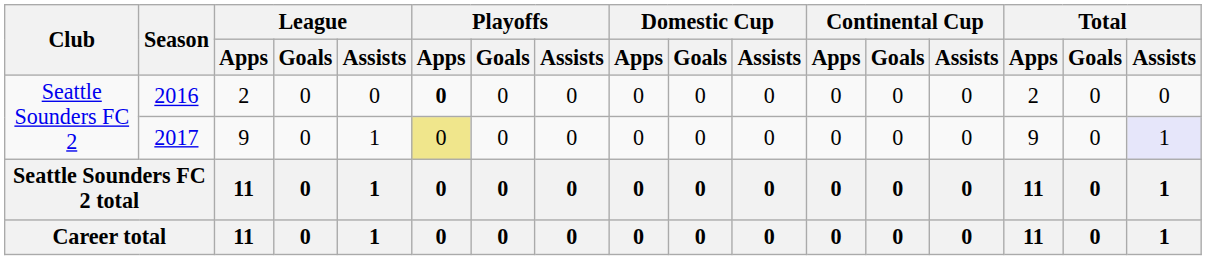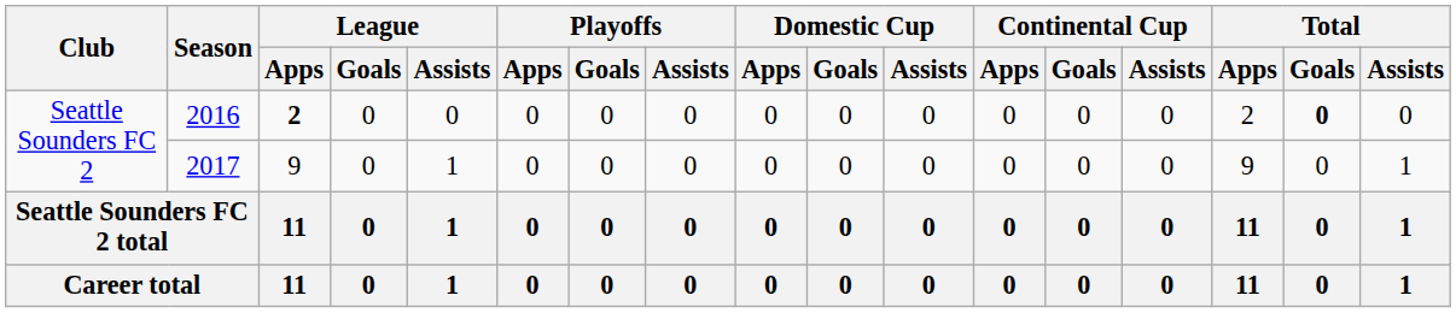2016 | League / Apps: normal -> bold
2016 | Playoffs / Apps: bold -> normal
2016 | Total / Goals: normal -> bold
2017 | Playoffs / Apps: khaki background -> no background
2017 | Total / Assists: lavender background -> no background
